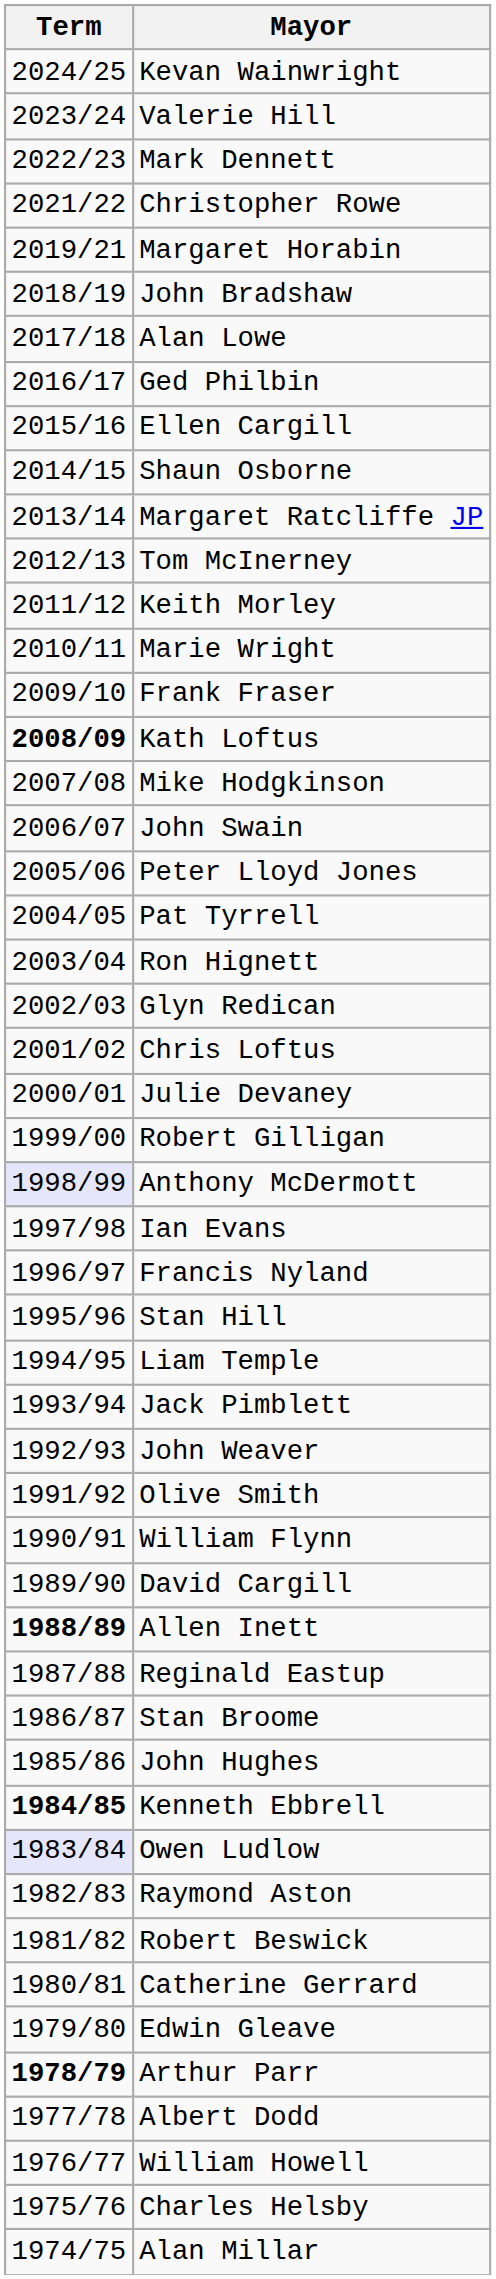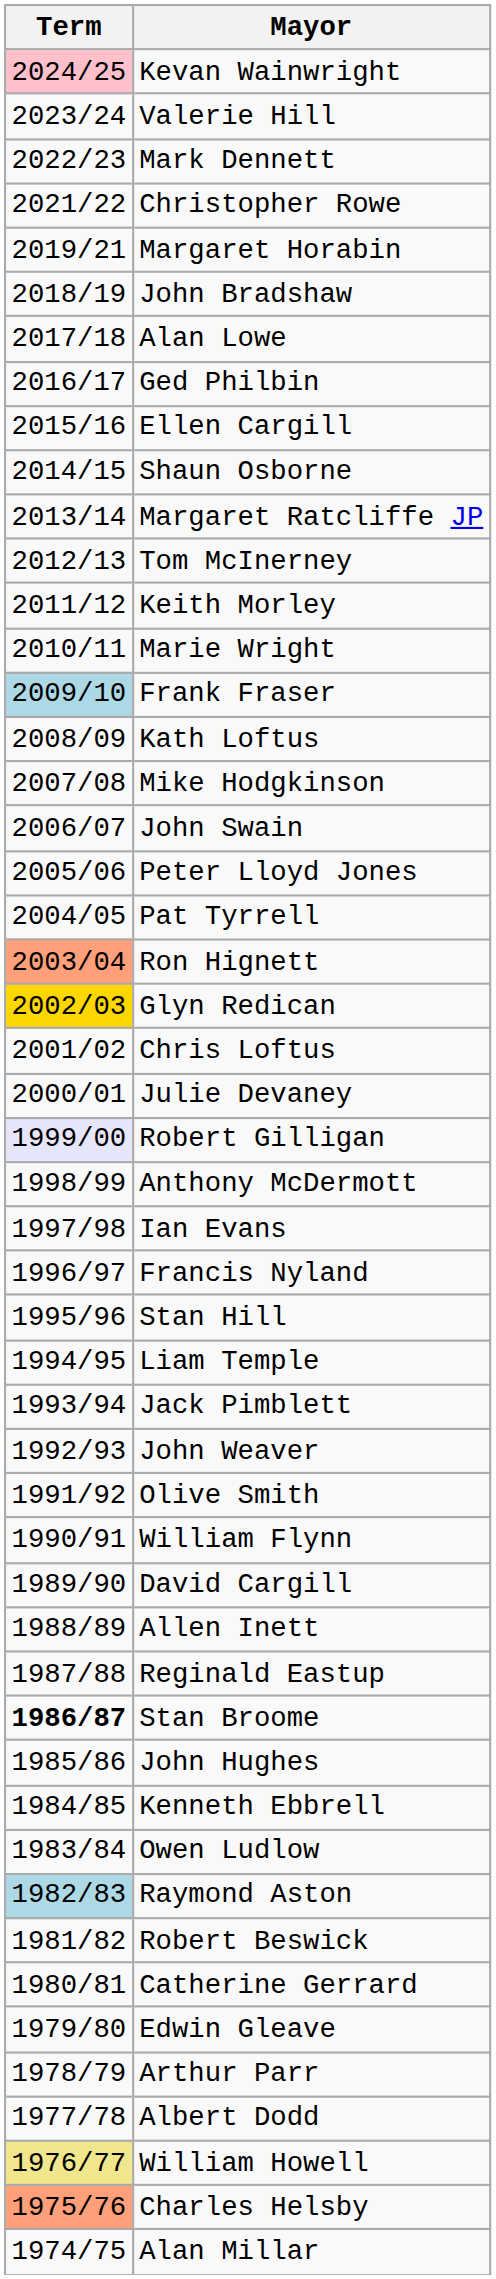Kevan Wainwright | Term: no background -> pink background
Frank Fraser | Term: no background -> lightblue background
Kath Loftus | Term: bold -> normal
Ron Hignett | Term: no background -> lightsalmon background
Glyn Redican | Term: no background -> gold background
Robert Gilligan | Term: no background -> lavender background
Anthony McDermott | Term: lavender background -> no background
Allen Inett | Term: bold -> normal
Stan Broome | Term: normal -> bold
Kenneth Ebbrell | Term: bold -> normal
Owen Ludlow | Term: lavender background -> no background
Raymond Aston | Term: no background -> lightblue background
Arthur Parr | Term: bold -> normal
William Howell | Term: no background -> khaki background
Charles Helsby | Term: no background -> lightsalmon background
